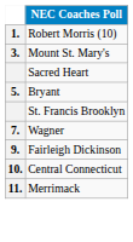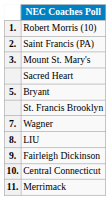+ row: 2. | Saint Francis (PA)
+ row: 8. | LIU
